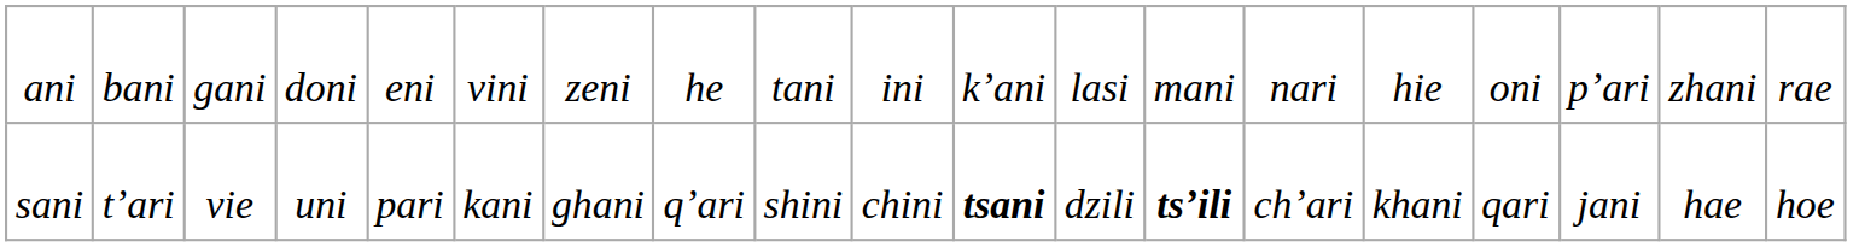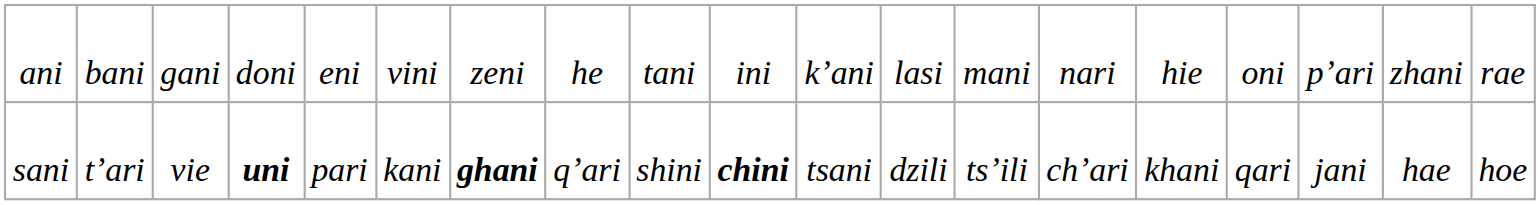sani | column 4: normal -> bold
sani | column 7: normal -> bold
sani | column 10: normal -> bold
sani | column 11: bold -> normal
sani | column 13: bold -> normal
